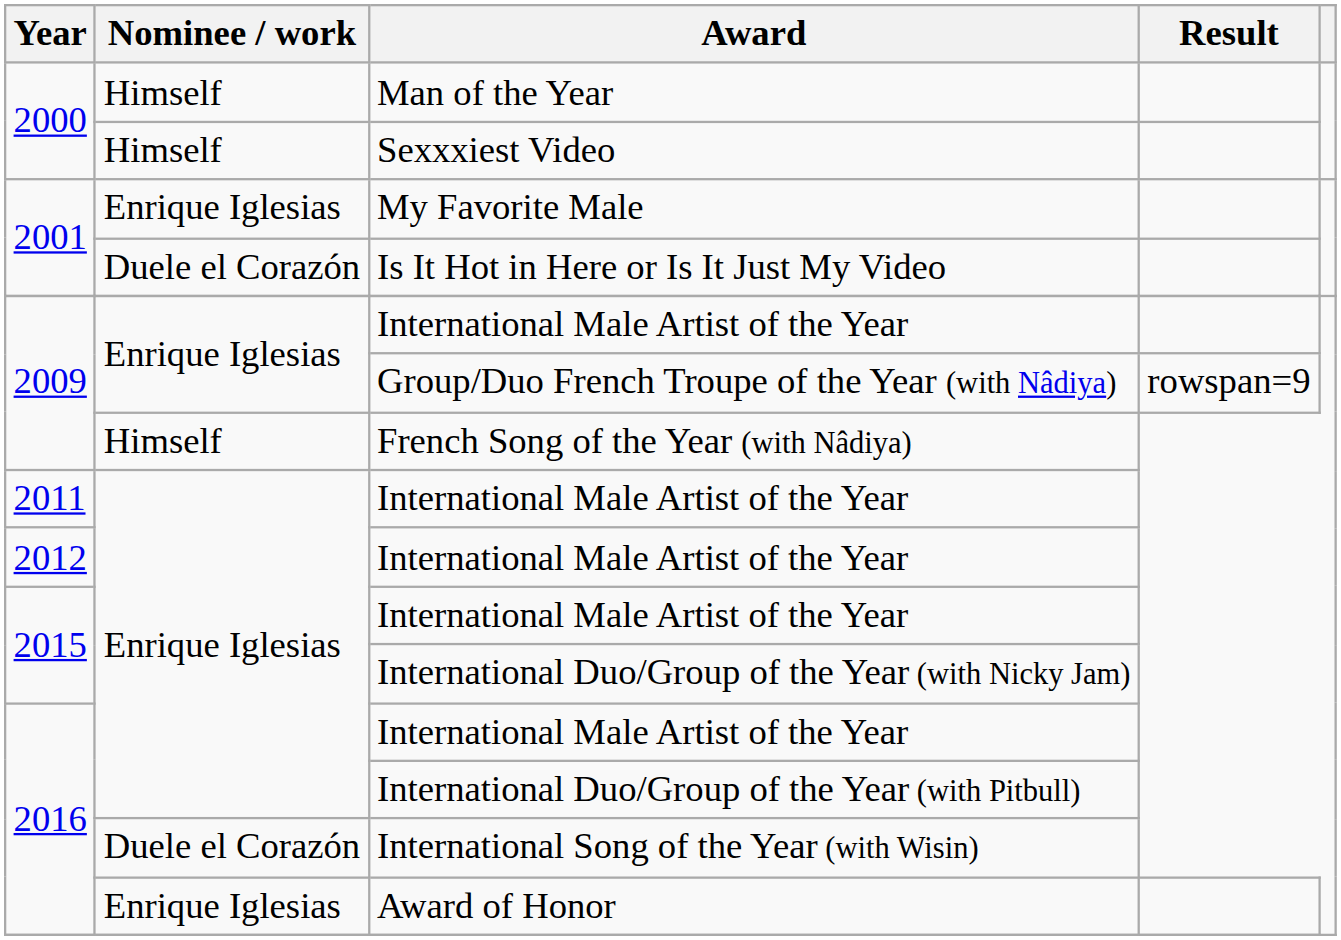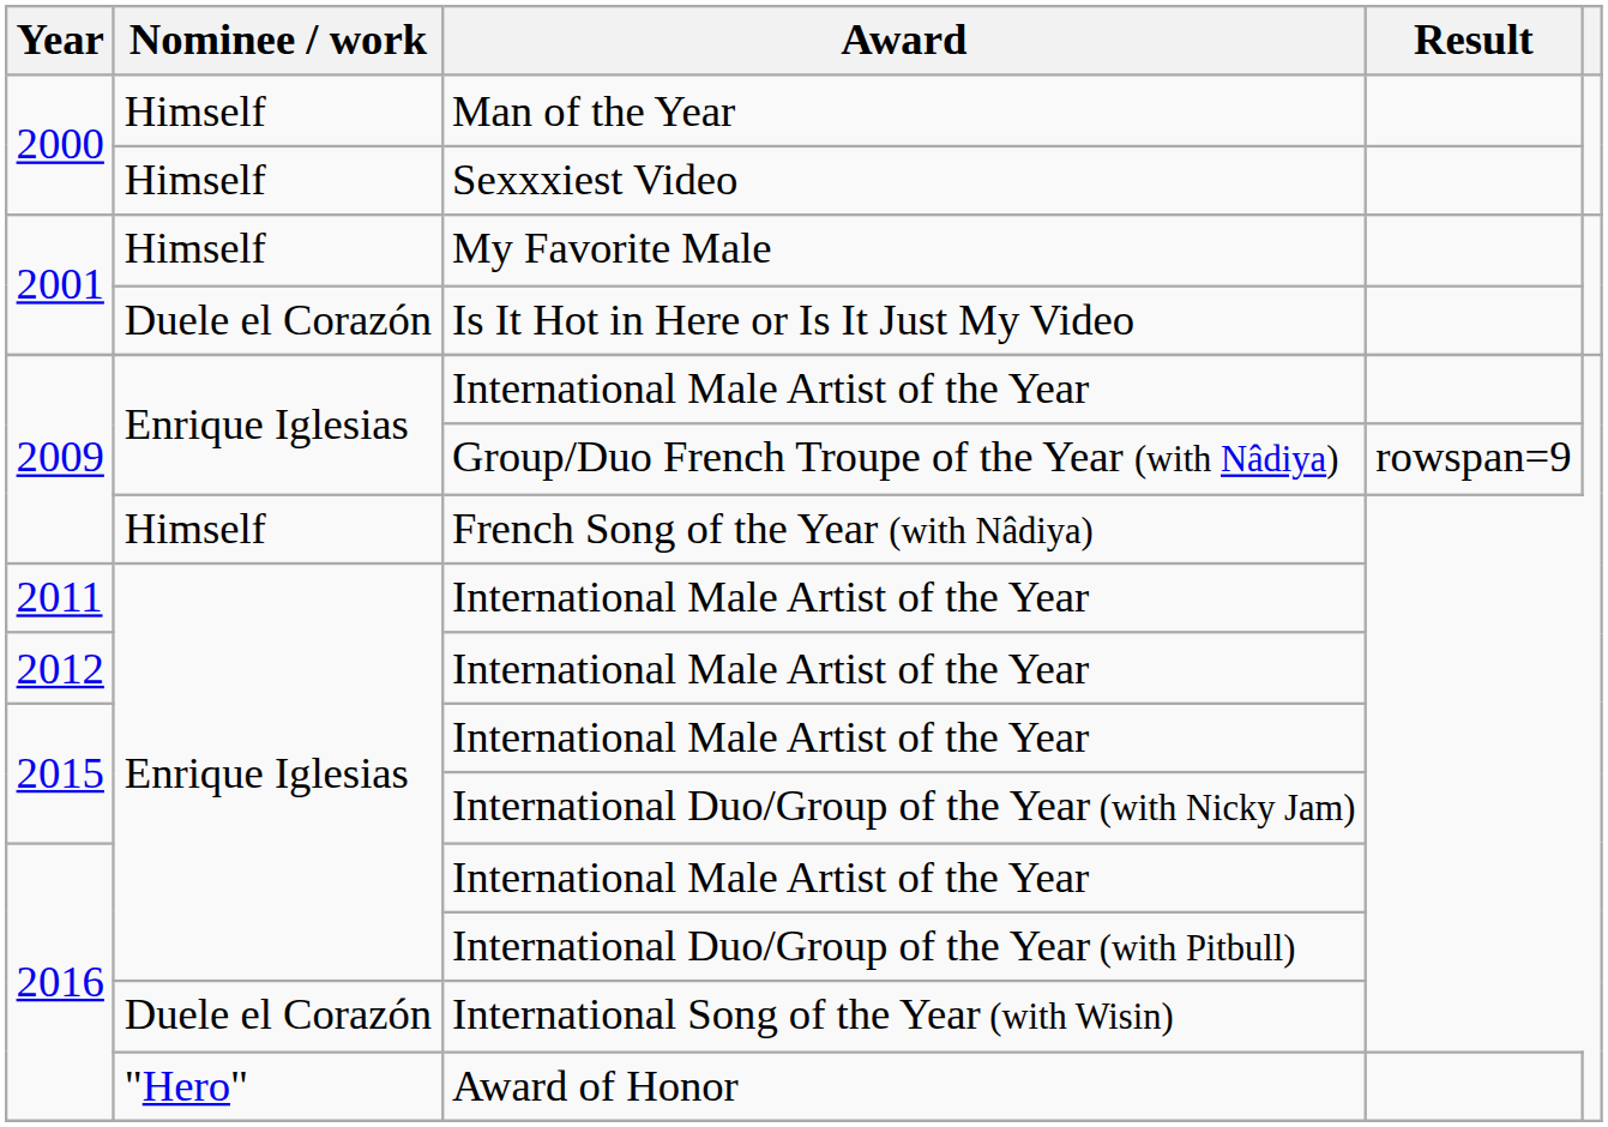My Favorite Male | Nominee / work: Enrique Iglesias -> Himself
Award of Honor | Nominee / work: Enrique Iglesias -> "Hero"
